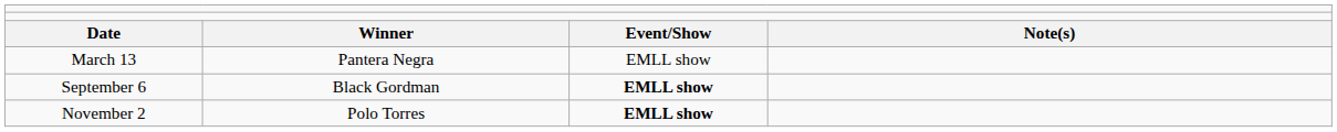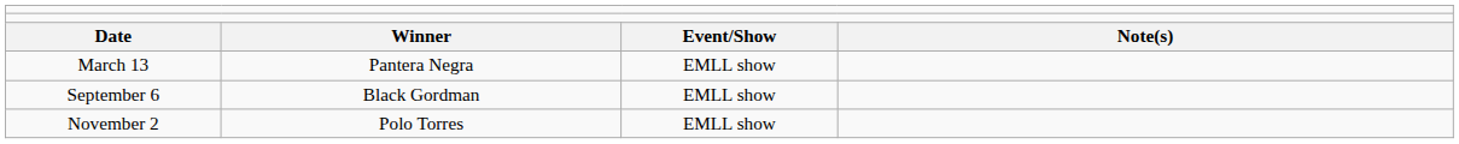September 6 | column 3: bold -> normal
November 2 | column 3: bold -> normal
